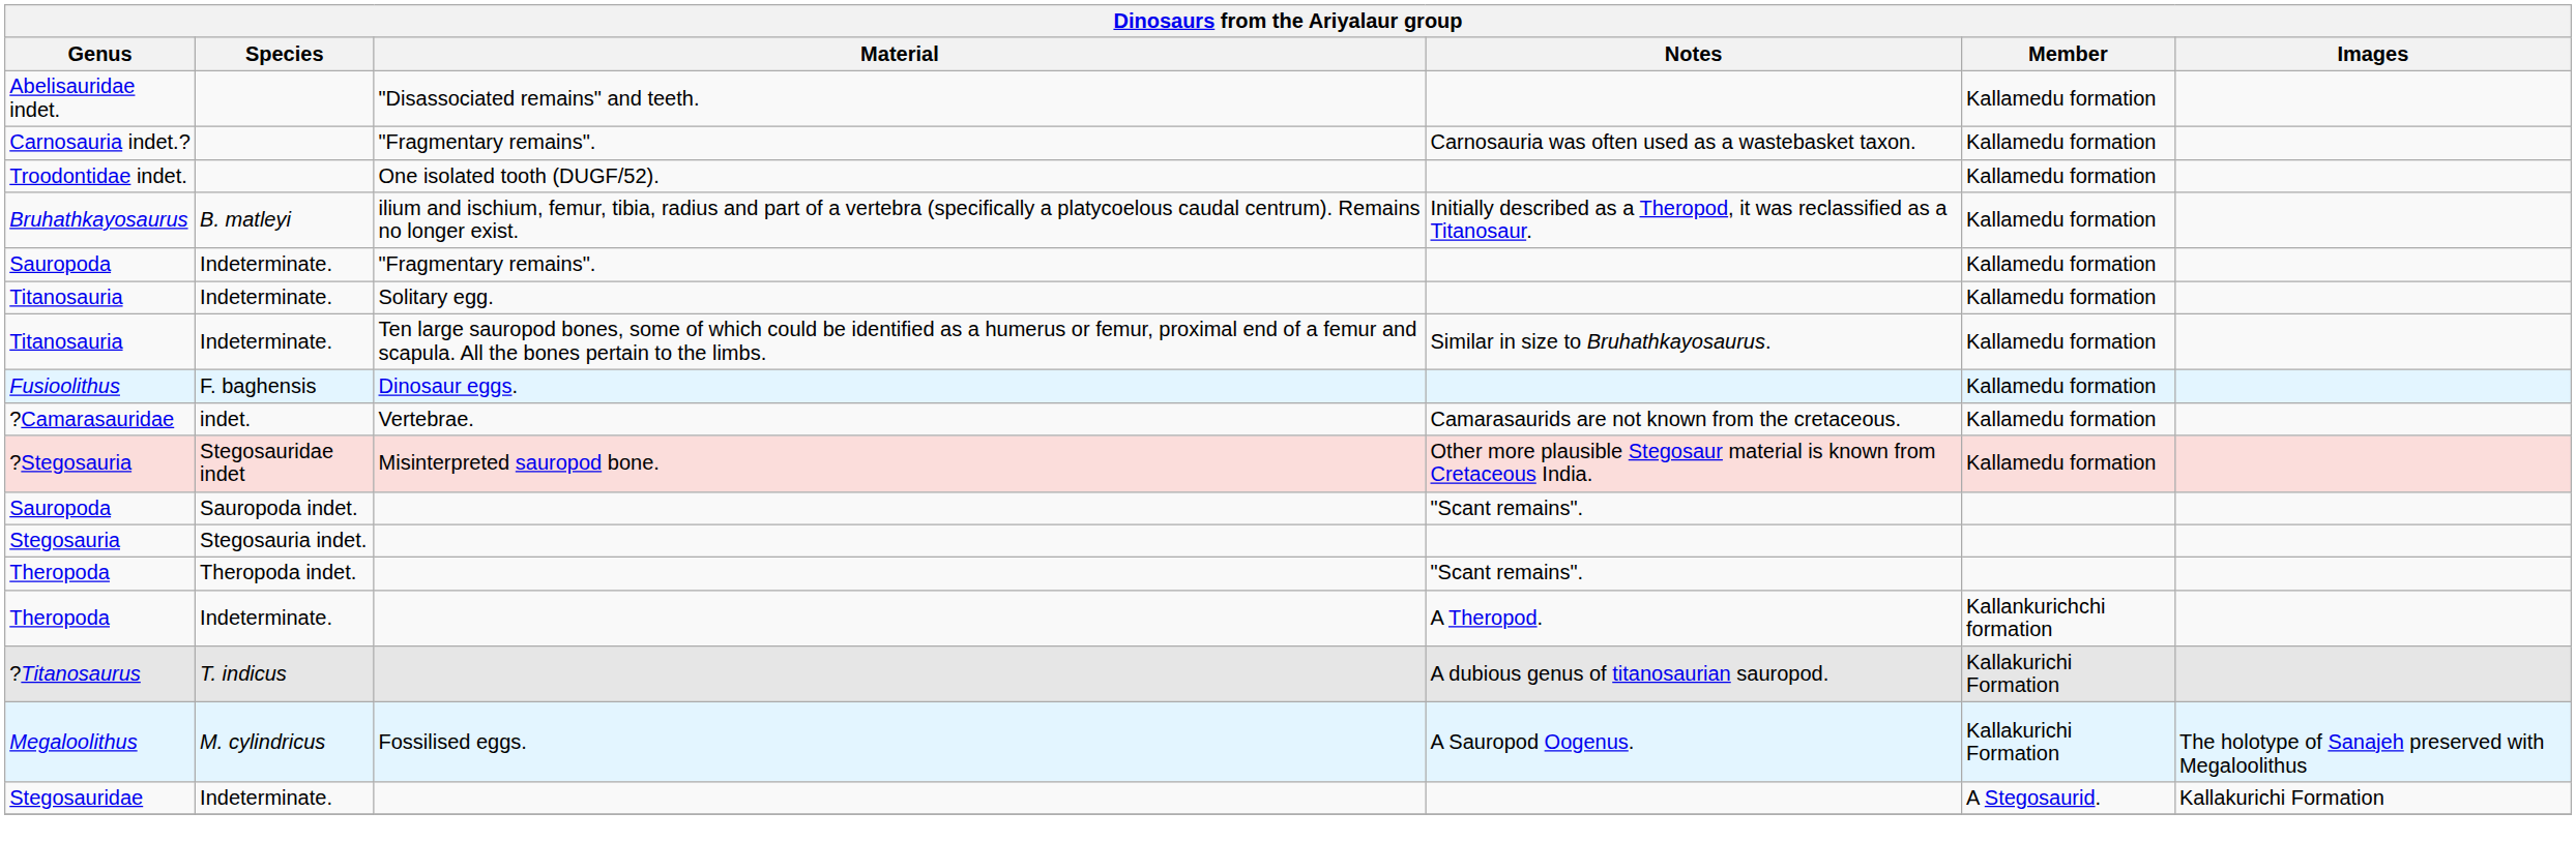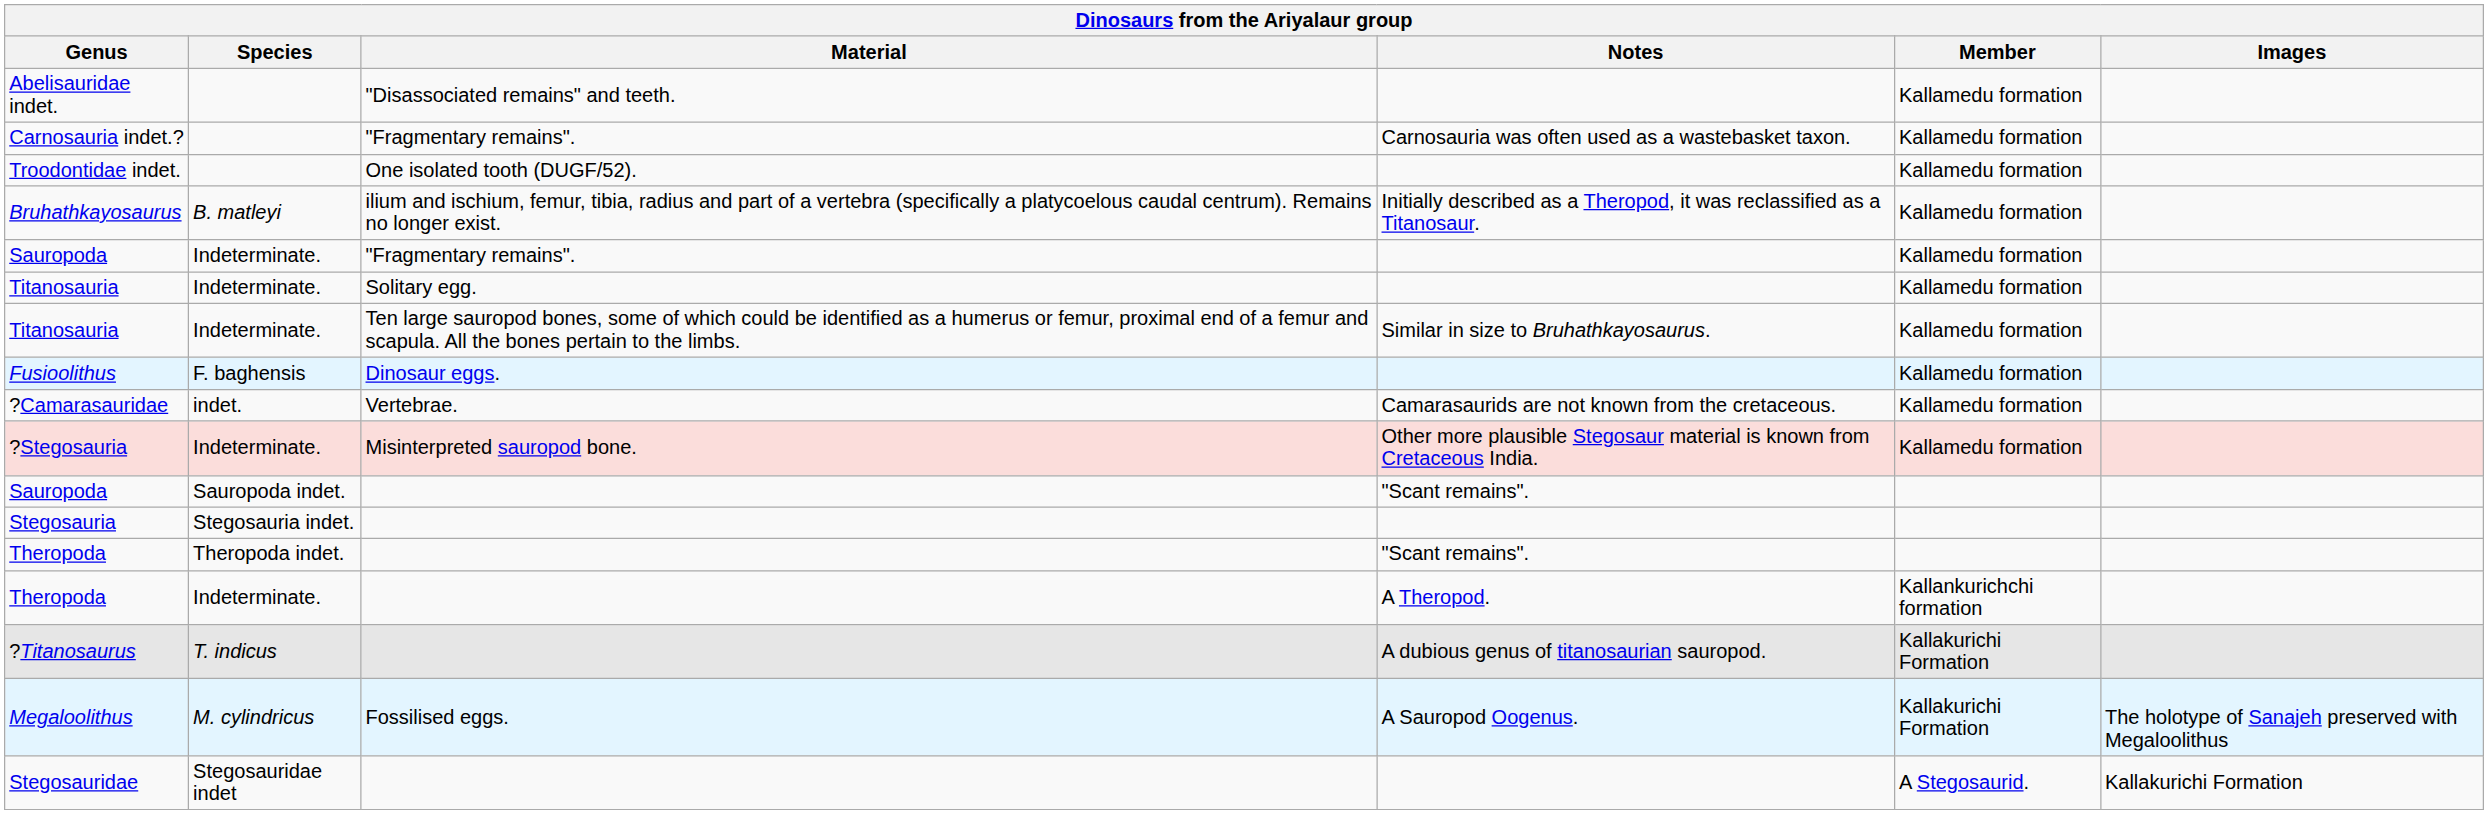?Stegosauria | Species: Stegosauridae indet -> Indeterminate.
Stegosauridae | Species: Indeterminate. -> Stegosauridae indet
